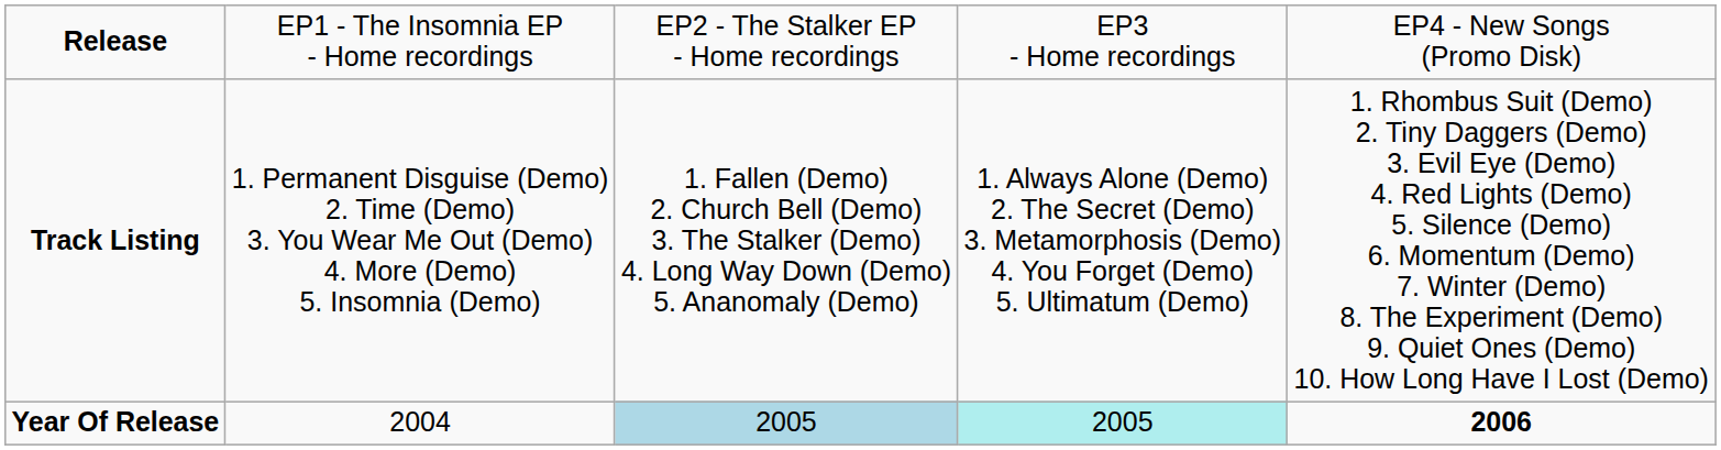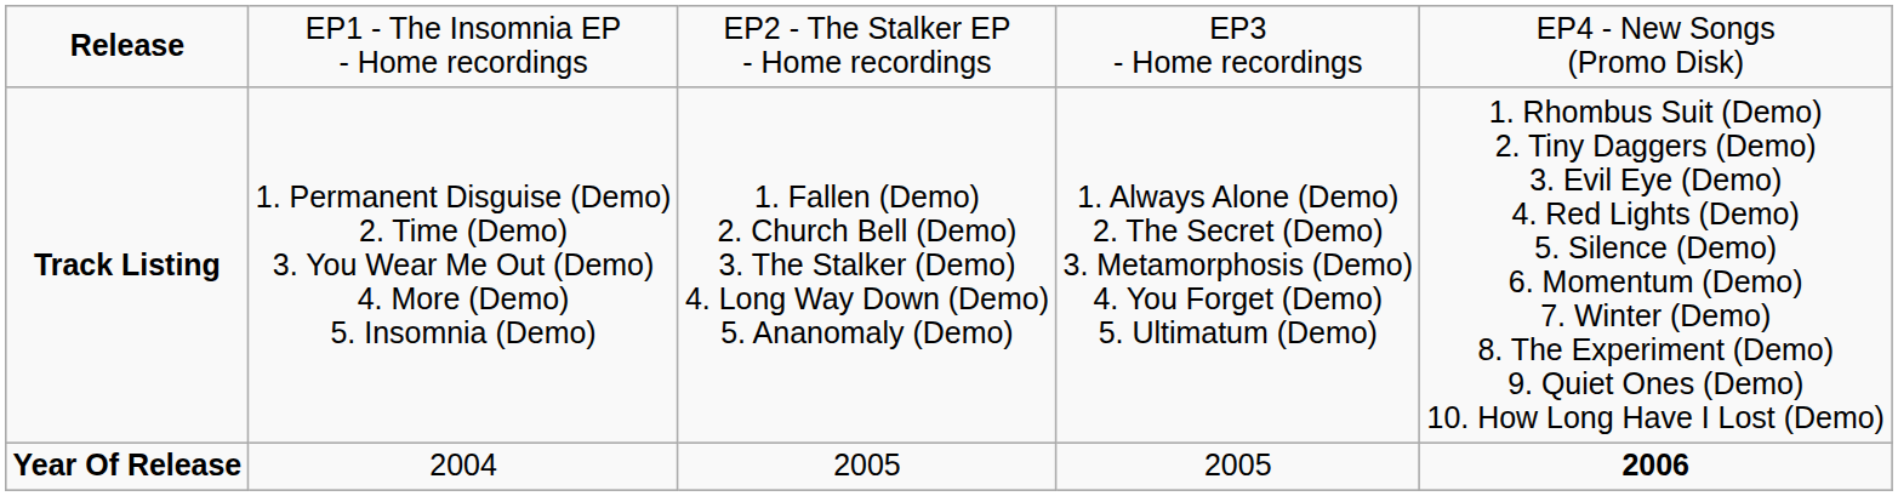Year Of Release | column 3: lightblue background -> no background
Year Of Release | column 4: paleturquoise background -> no background
